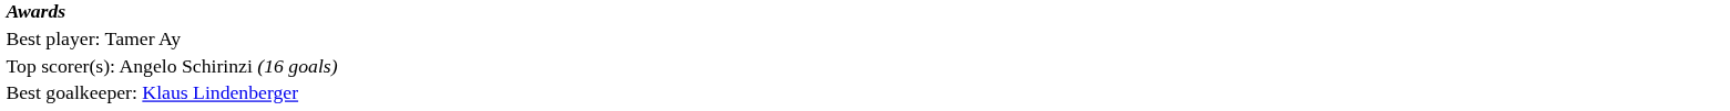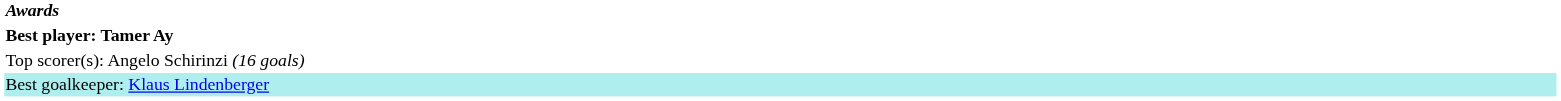Best player: Tamer Ay | Awards: normal -> bold
Best goalkeeper: Klaus Lindenberger | Awards: no background -> paleturquoise background
